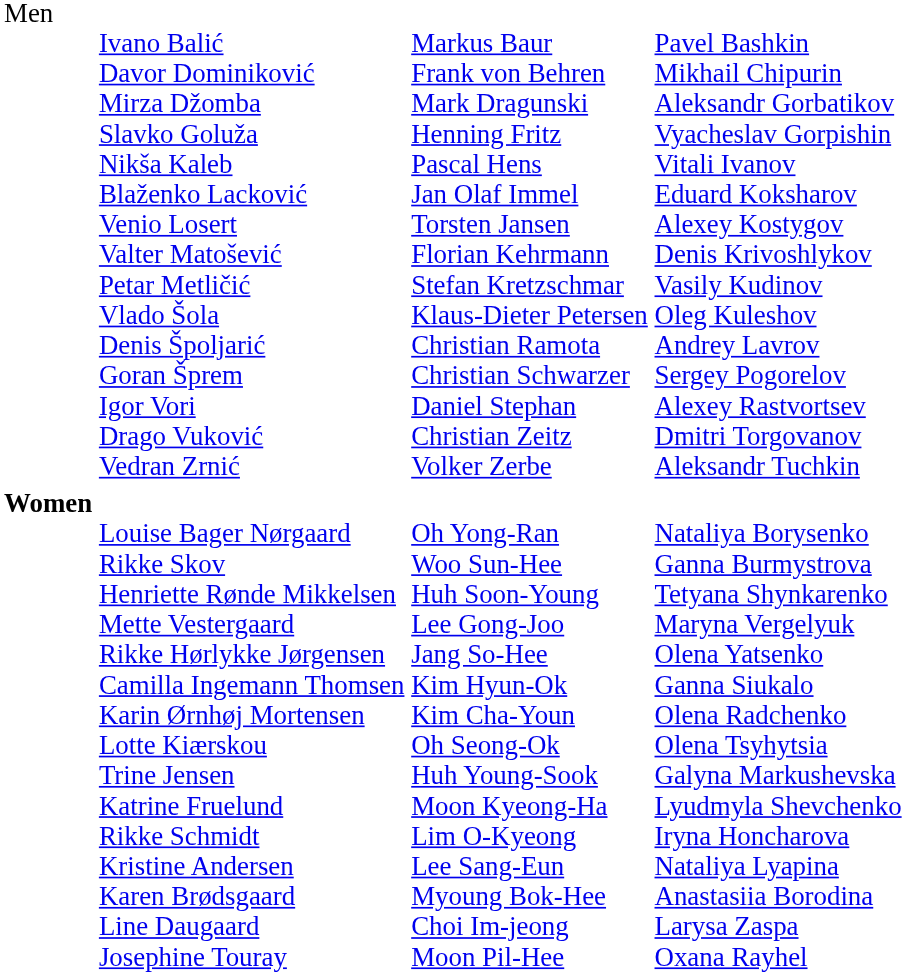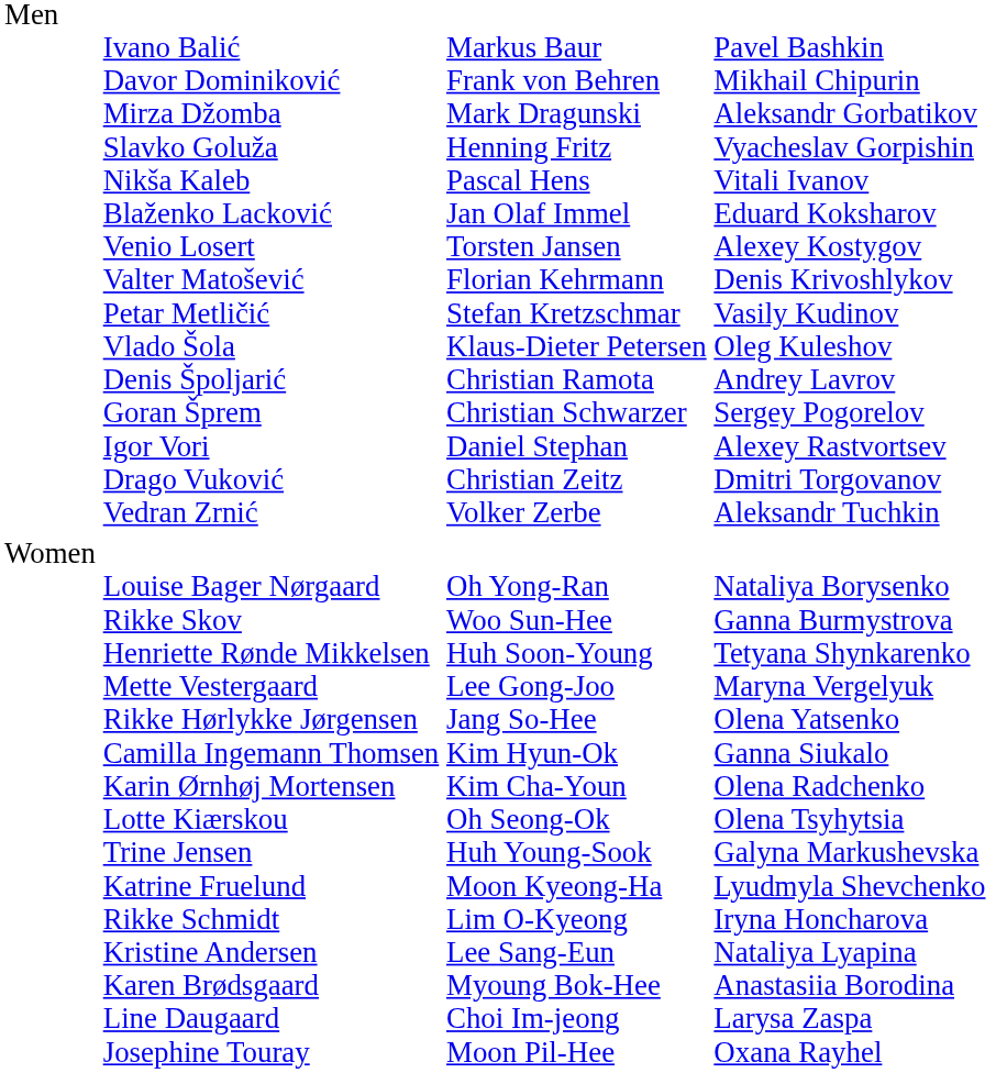Women | column 1: bold -> normal
